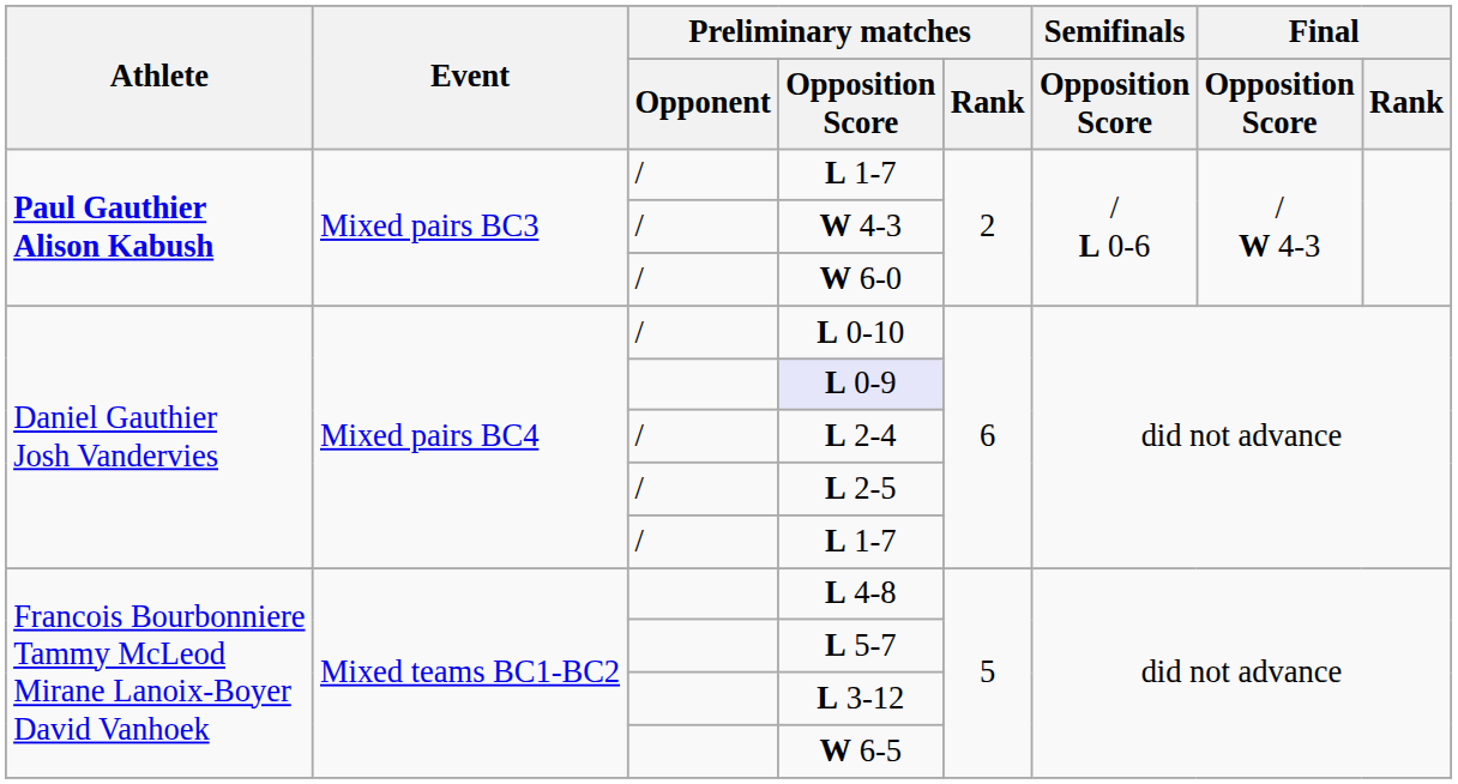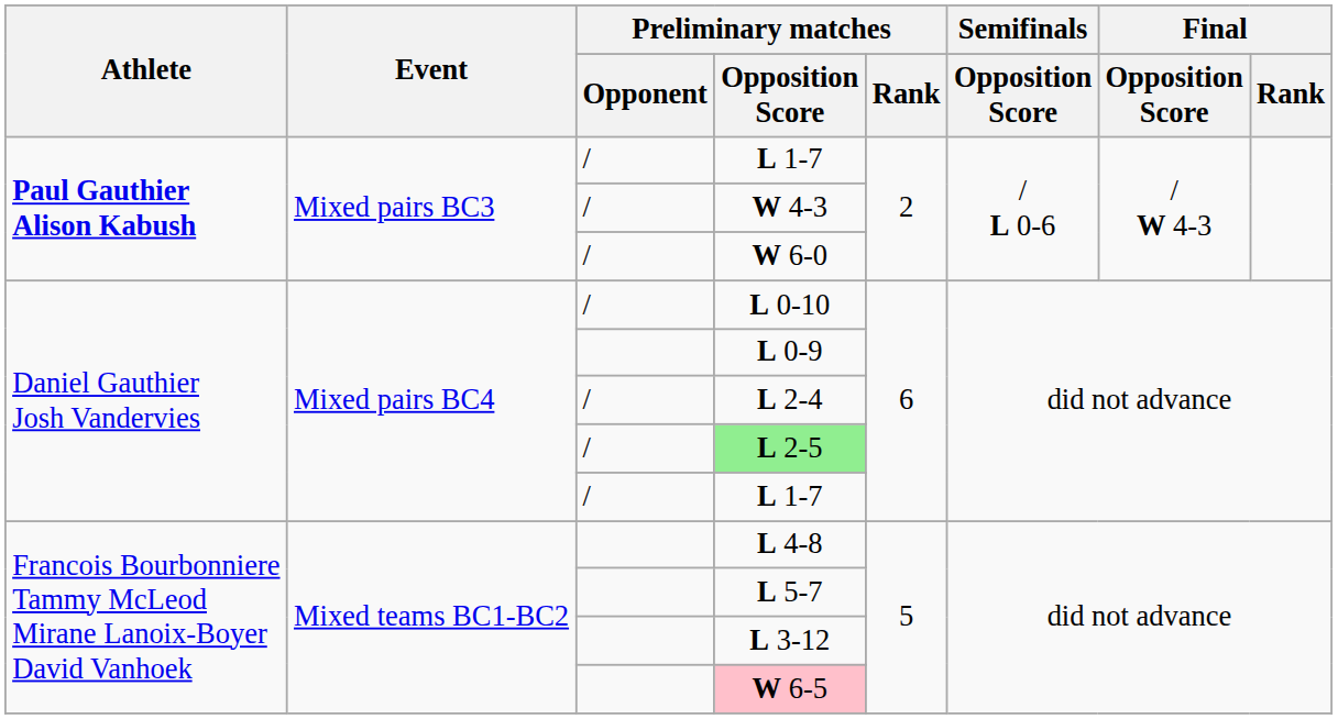L 0-9 | Preliminary matches / Opposition Score: lavender background -> no background
L 2-5 | Preliminary matches / Opposition Score: no background -> lightgreen background
W 6-5 | Preliminary matches / Opposition Score: no background -> pink background
